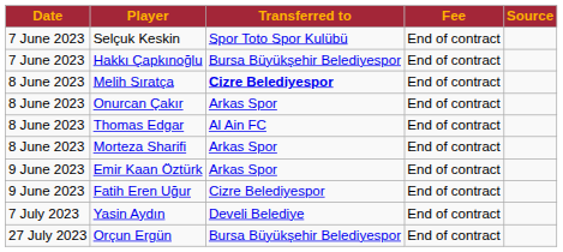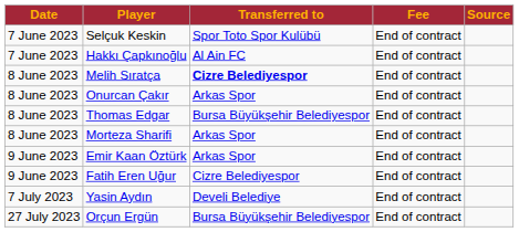Hakkı Çapkınoğlu | Transferred to: Bursa Büyükşehir Belediyespor -> Al Ain FC
Thomas Edgar | Transferred to: Al Ain FC -> Bursa Büyükşehir Belediyespor
